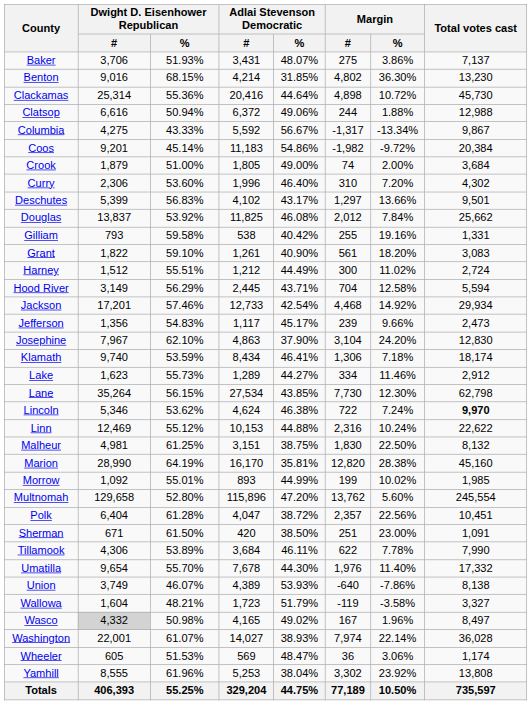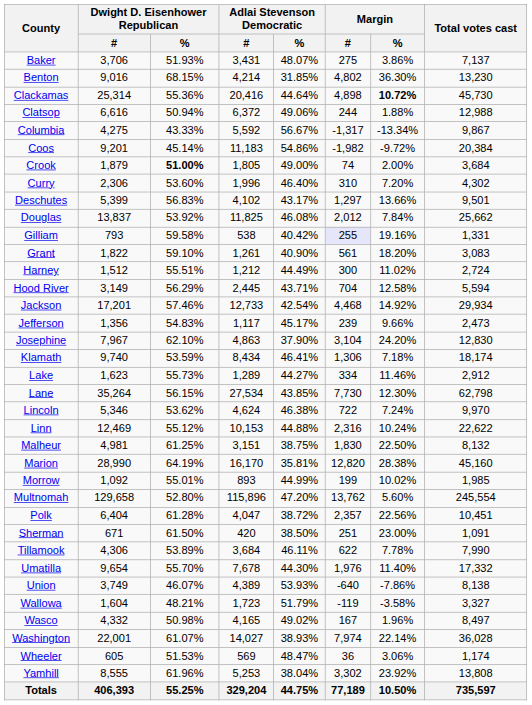Clackamas | Margin / %: normal -> bold
Crook | Dwight D. Eisenhower Republican / %: normal -> bold
Gilliam | Margin / #: no background -> lavender background
Lincoln | Total votes cast: bold -> normal
Wasco | Dwight D. Eisenhower Republican / #: lightgrey background -> no background
